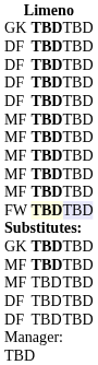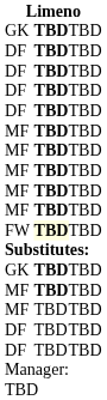FW | column 3: lavender background -> no background
